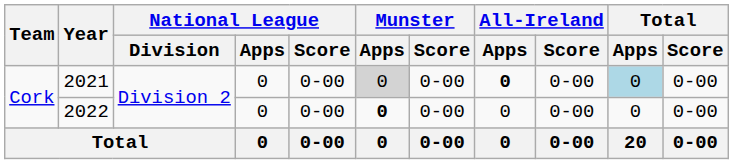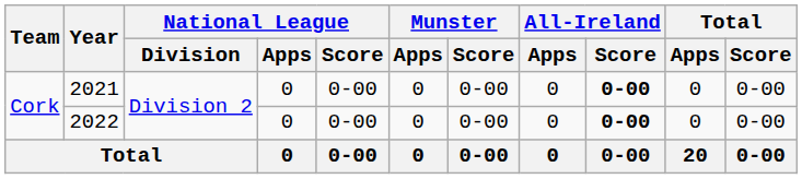2021 | Munster / Apps: lightgrey background -> no background
2021 | All-Ireland / Apps: bold -> normal
2021 | All-Ireland / Score: normal -> bold
2021 | Total / Apps: lightblue background -> no background
2022 | Munster / Apps: bold -> normal
2022 | All-Ireland / Score: normal -> bold
